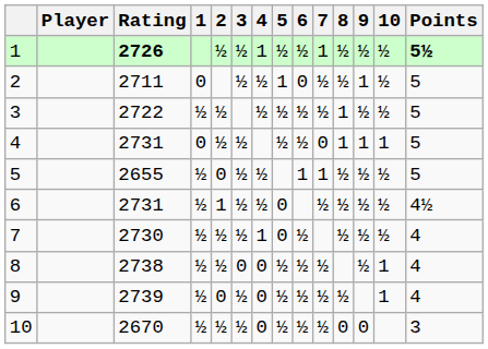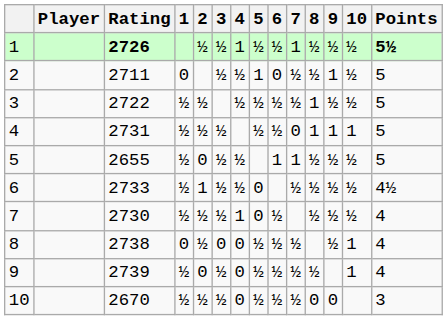row 5 | 1: 0 -> ½
row 7 | Rating: 2731 -> 2733
row 9 | 1: ½ -> 0
